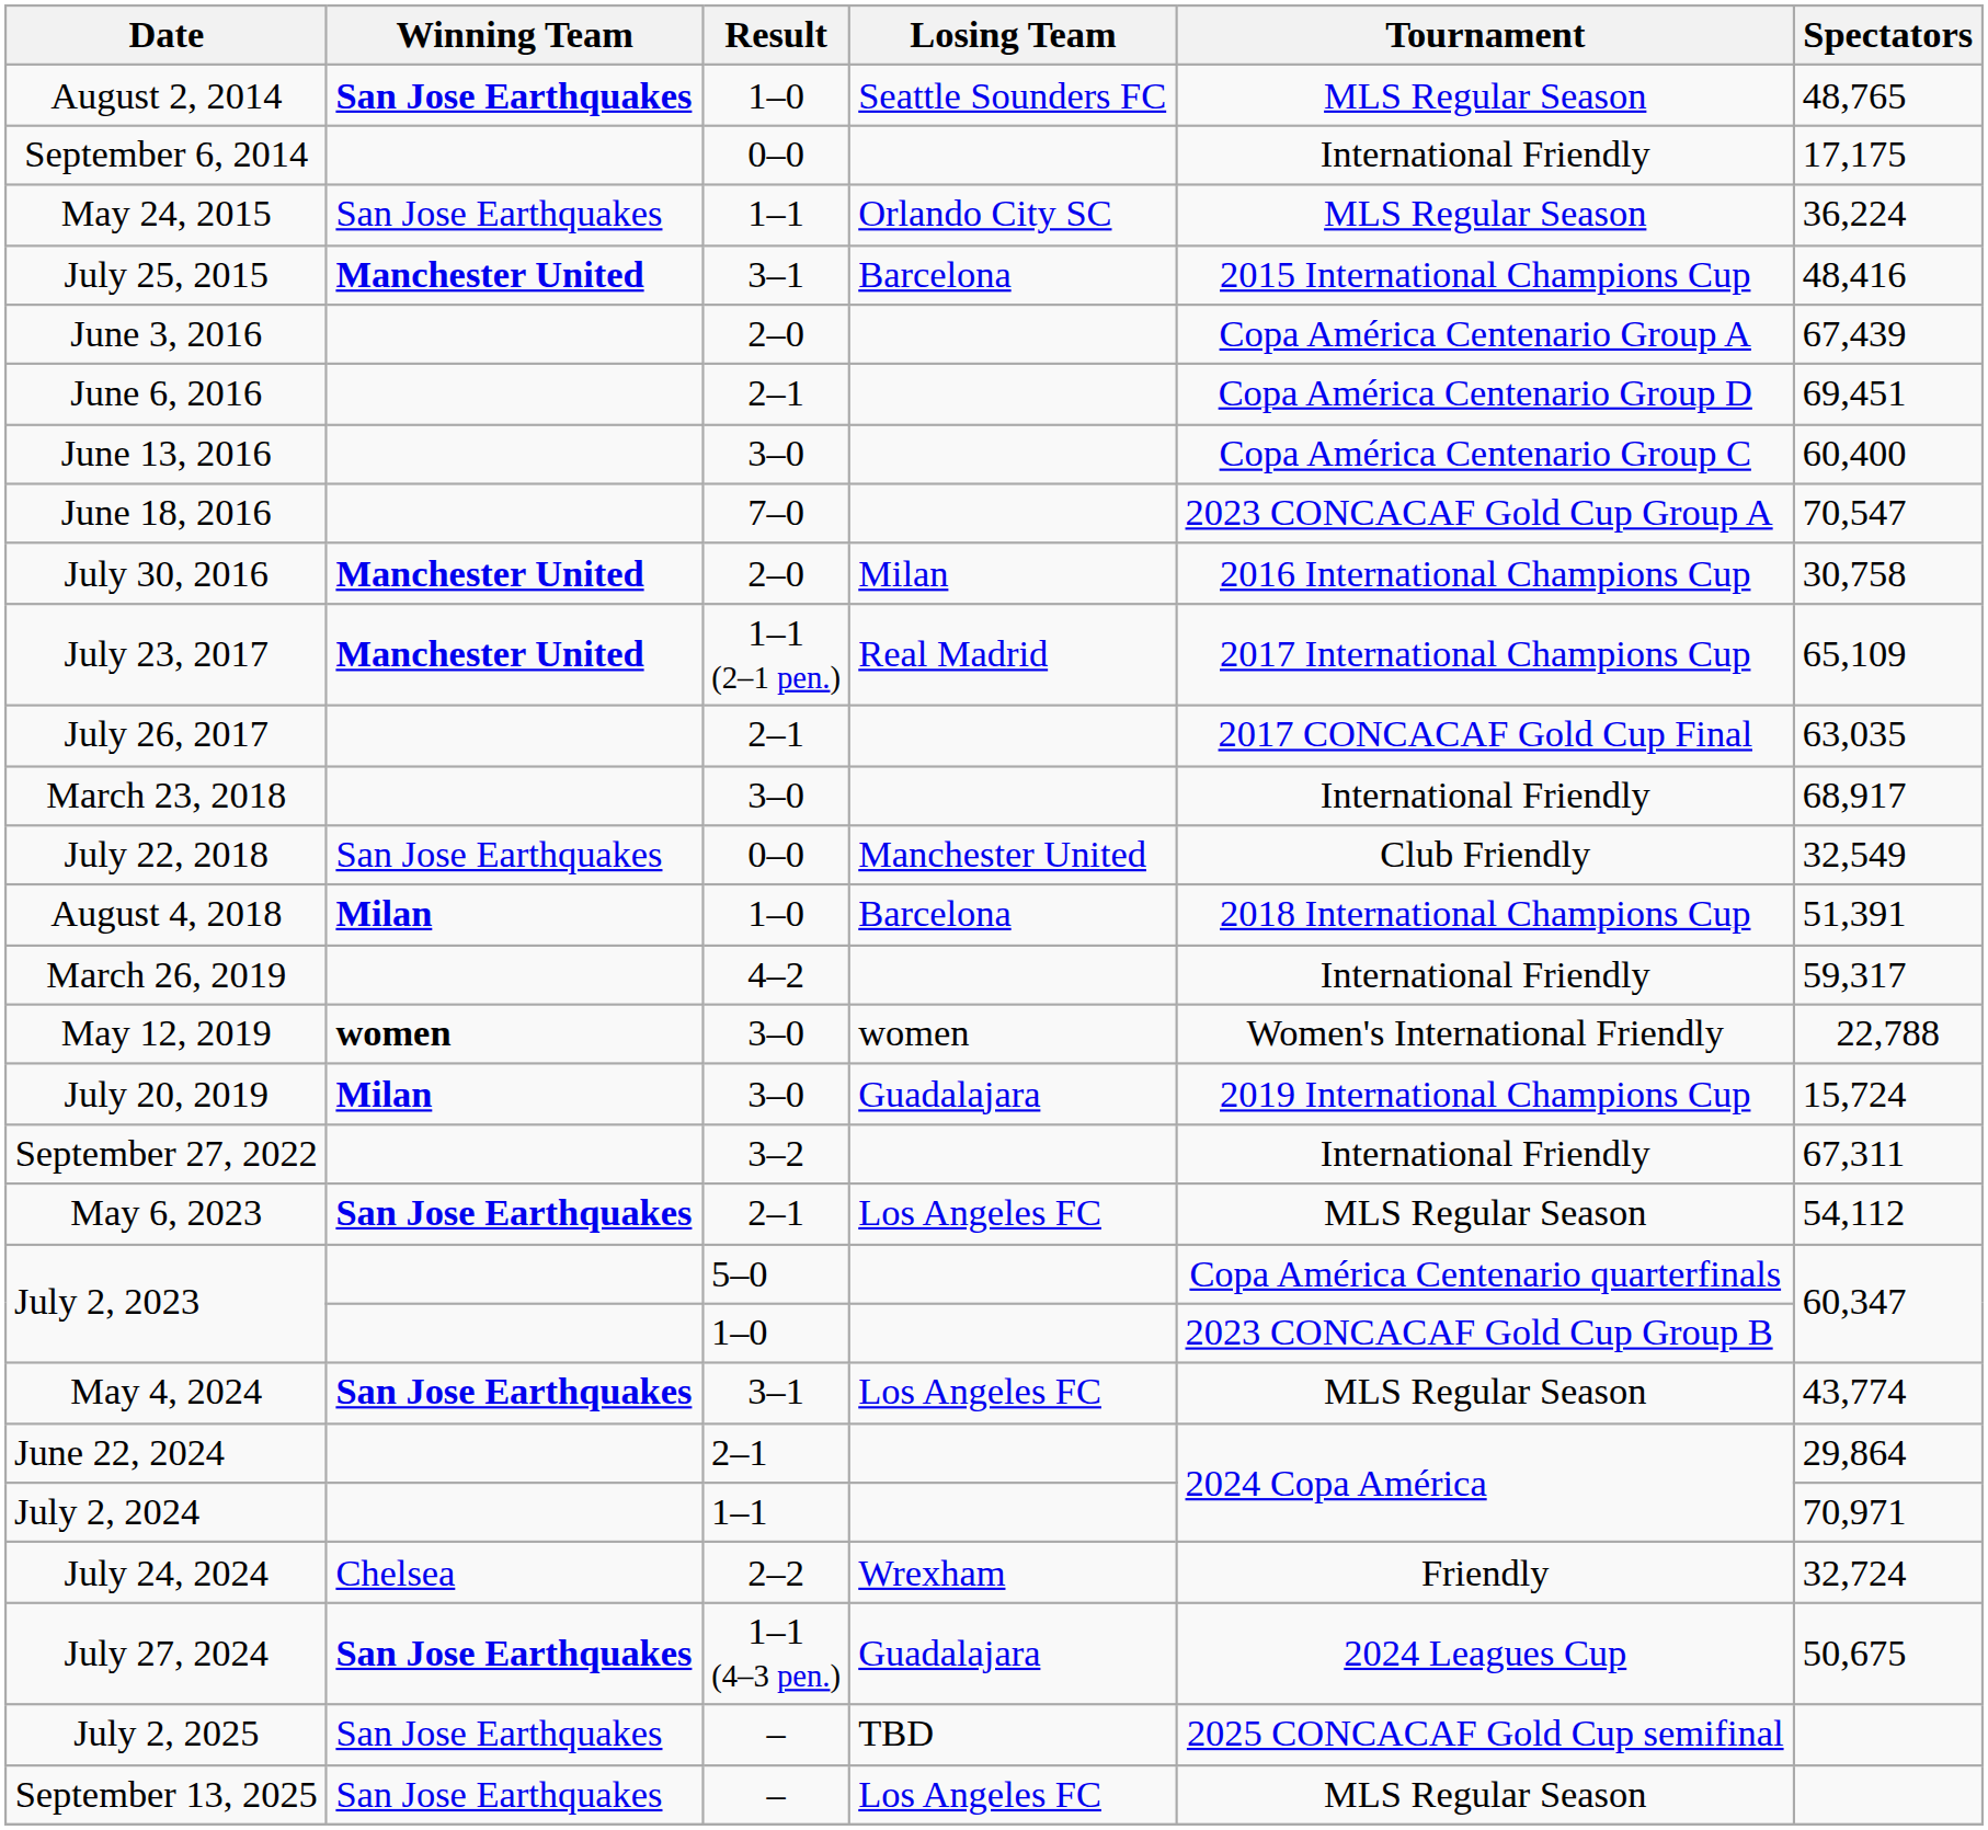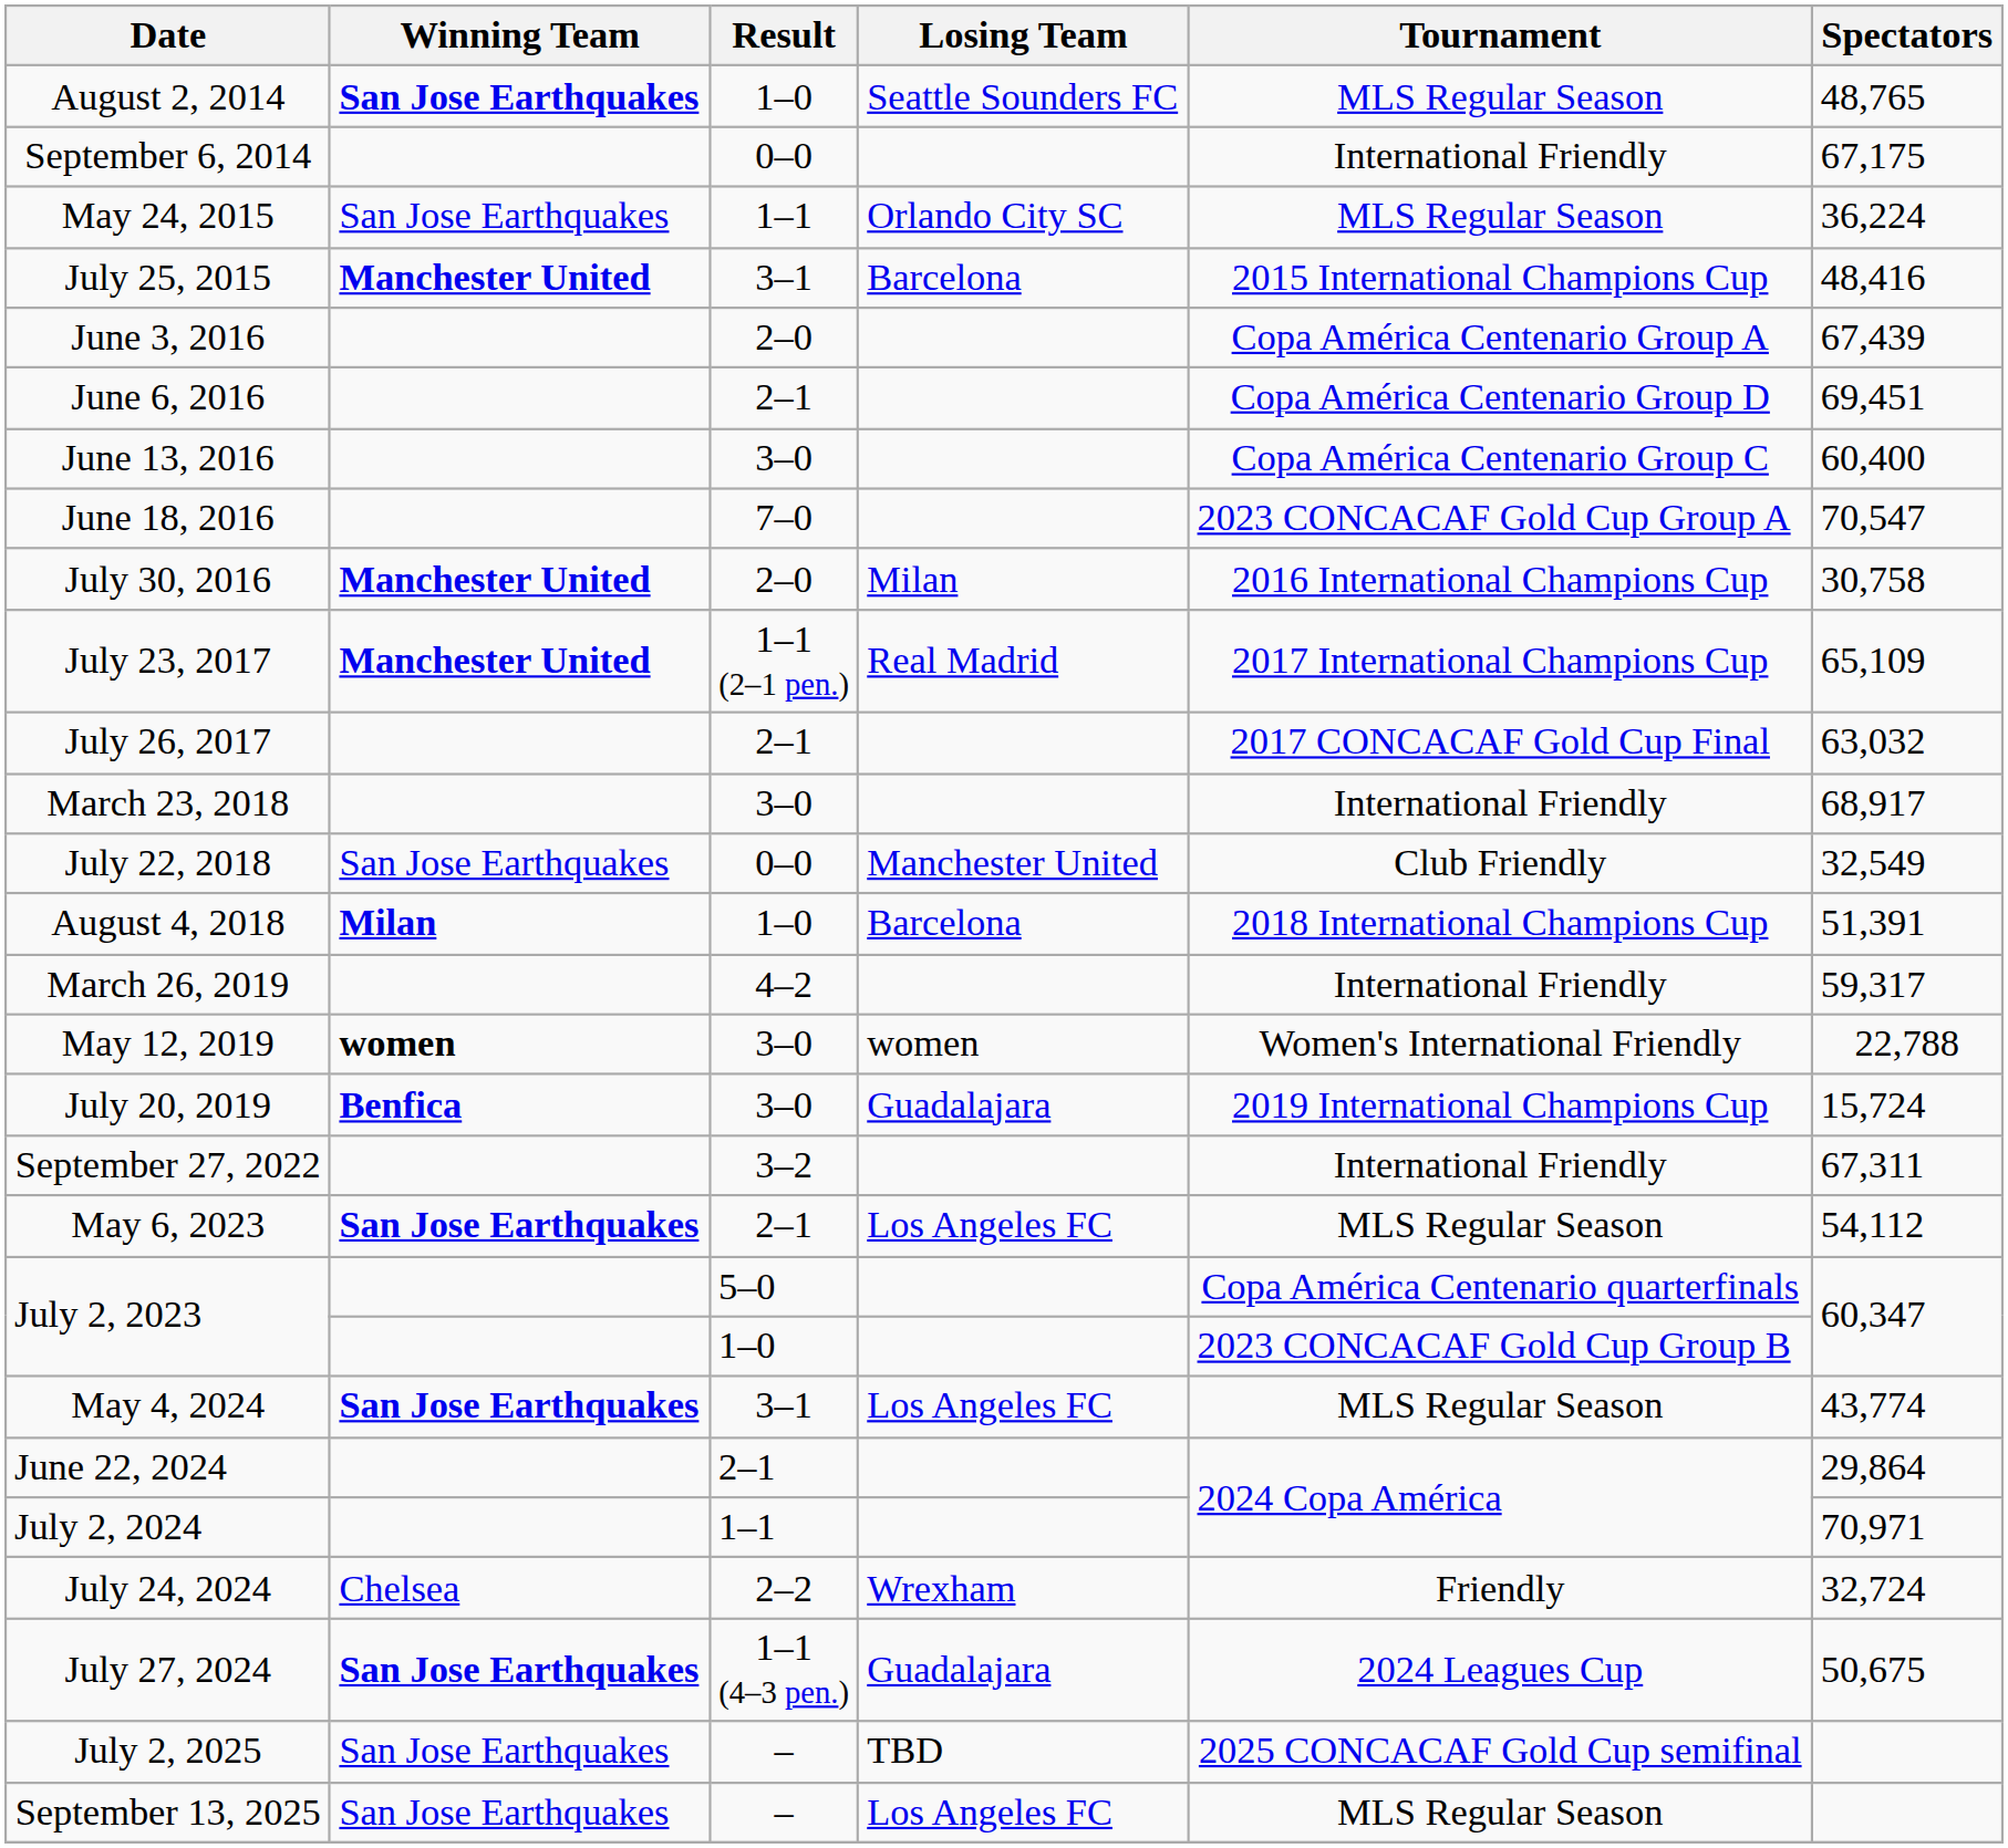September 6, 2014 | Spectators: 17,175 -> 67,175
July 26, 2017 | Spectators: 63,035 -> 63,032
July 20, 2019 | Winning Team: Milan -> Benfica
